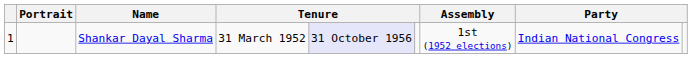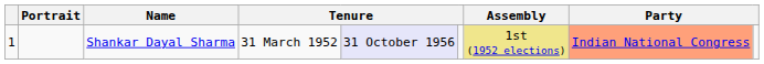Shankar Dayal Sharma | Assembly: no background -> khaki background
Shankar Dayal Sharma | column 8: no background -> lightsalmon background
